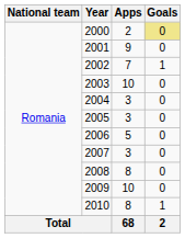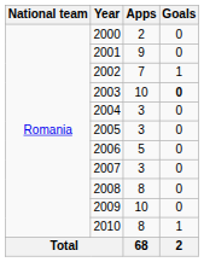2000 | Goals: khaki background -> no background
2003 | Goals: normal -> bold
